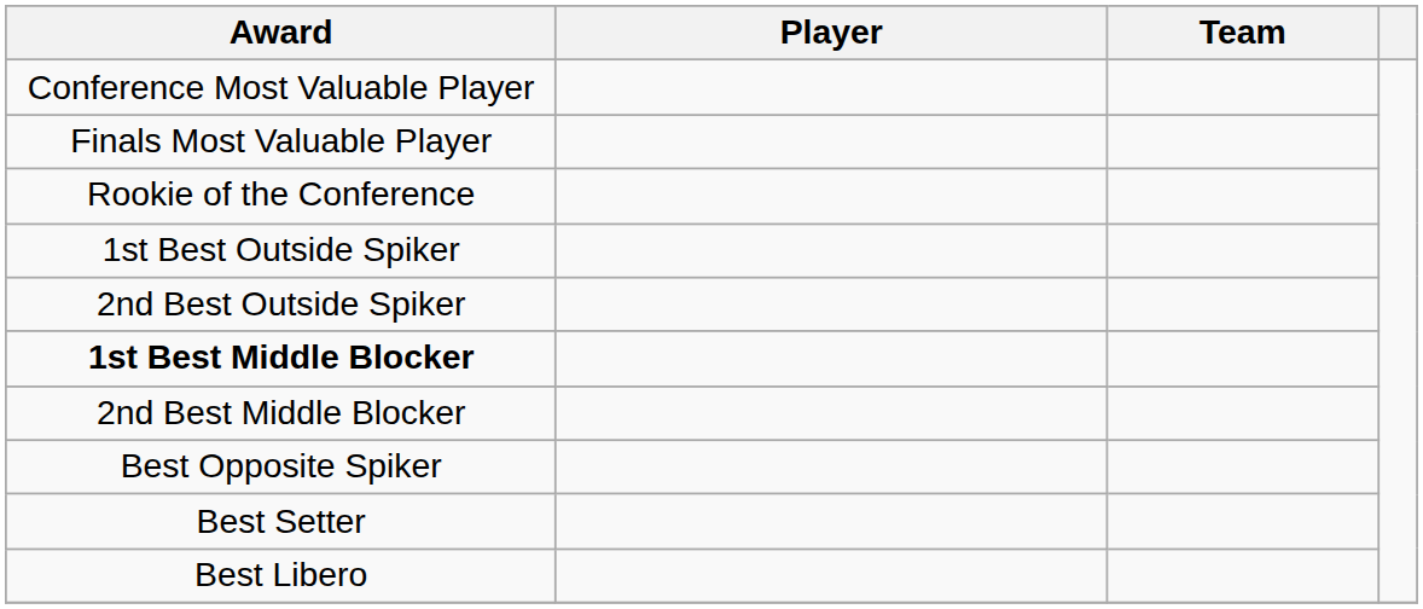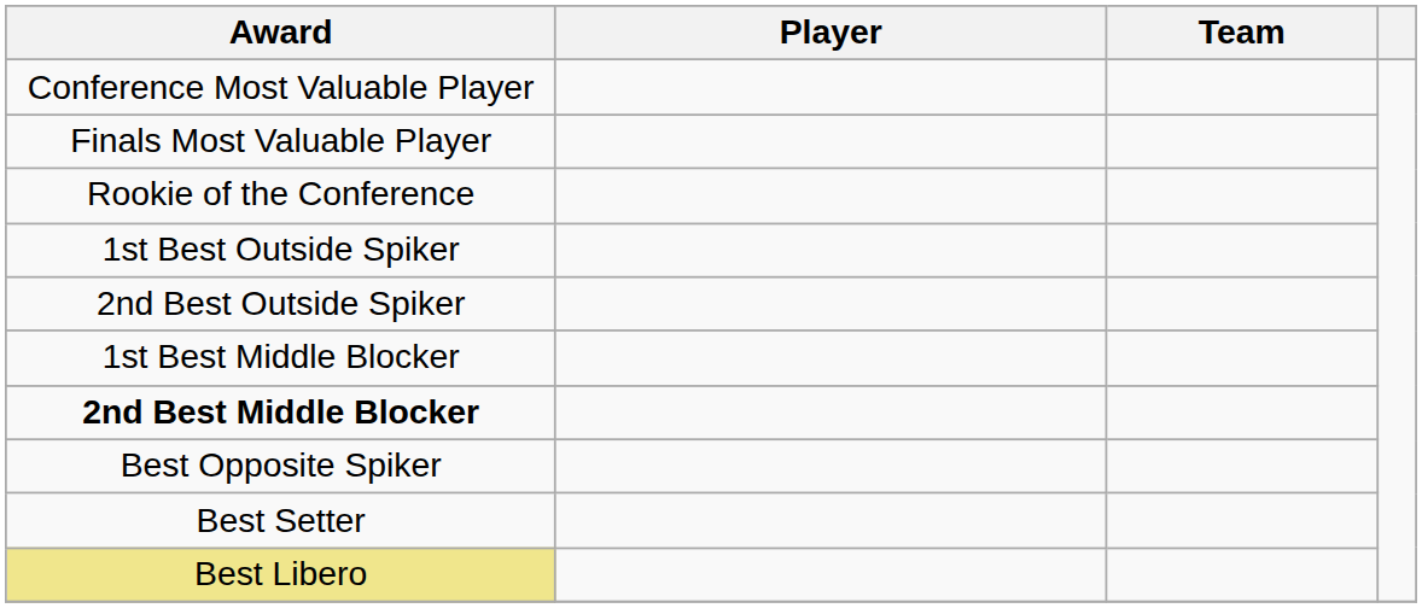1st Best Middle Blocker | Award: bold -> normal
2nd Best Middle Blocker | Award: normal -> bold
Best Libero | Award: no background -> khaki background
